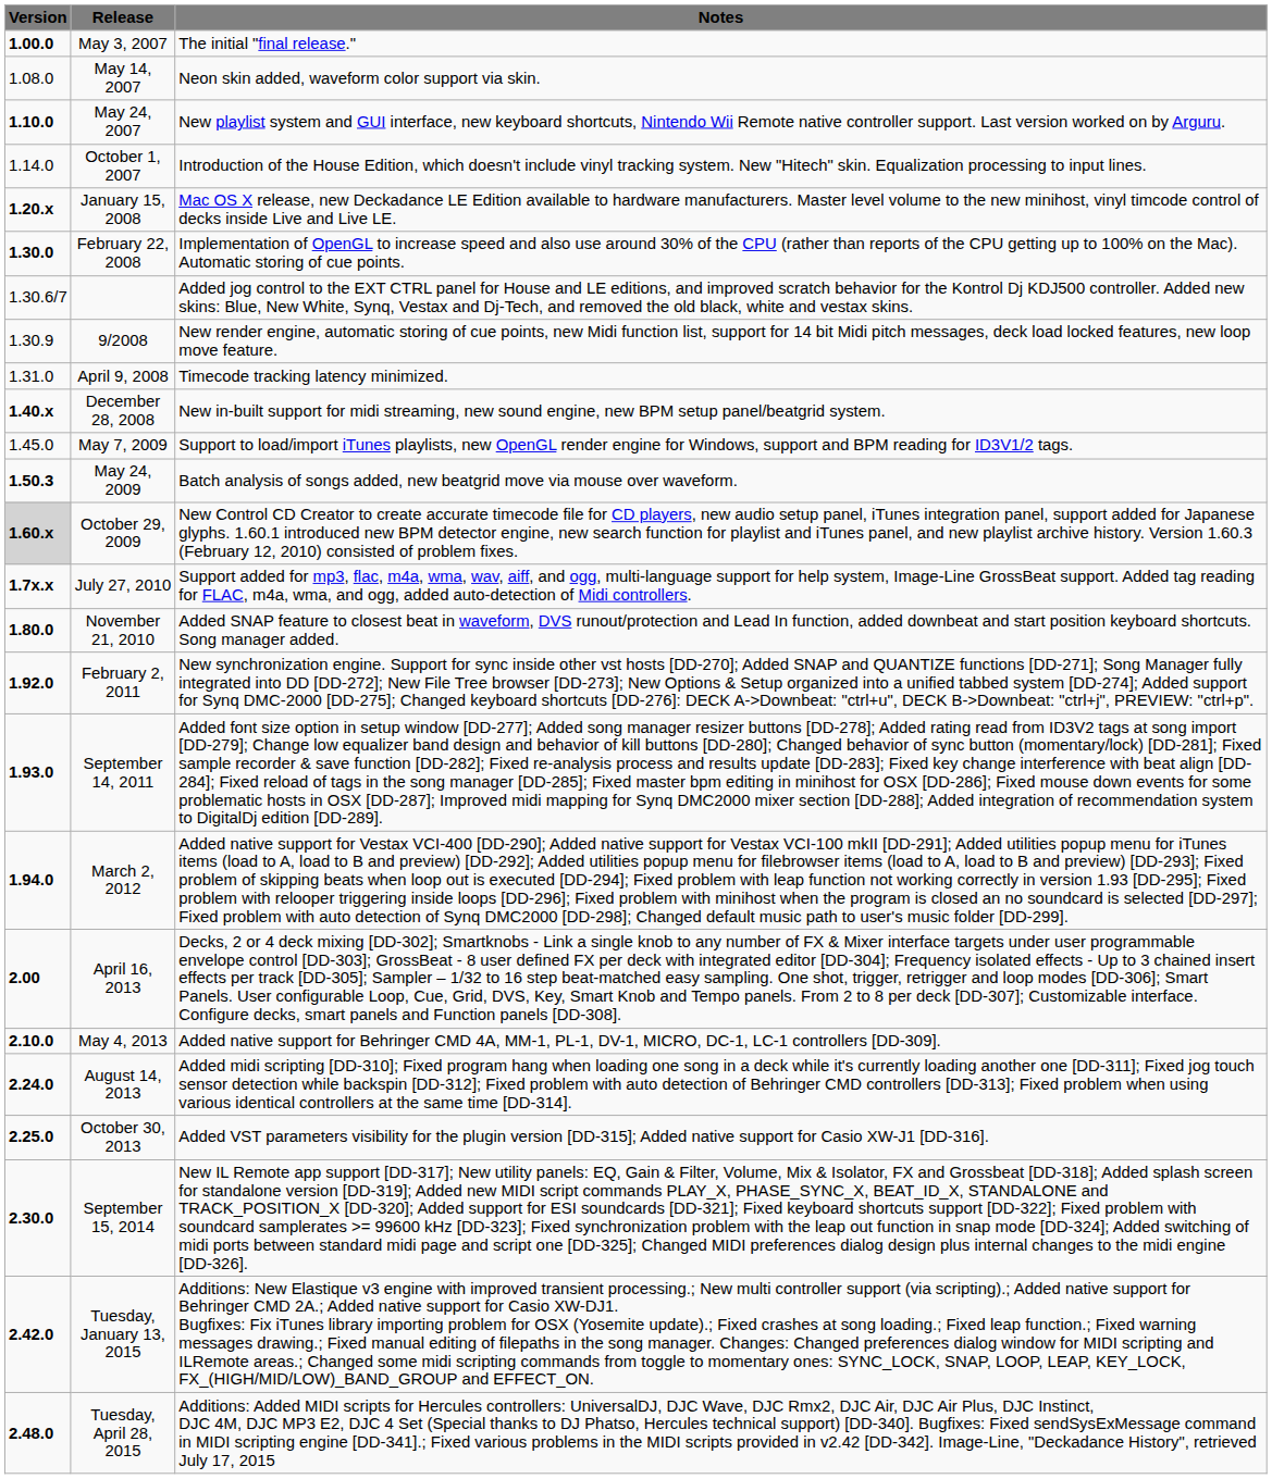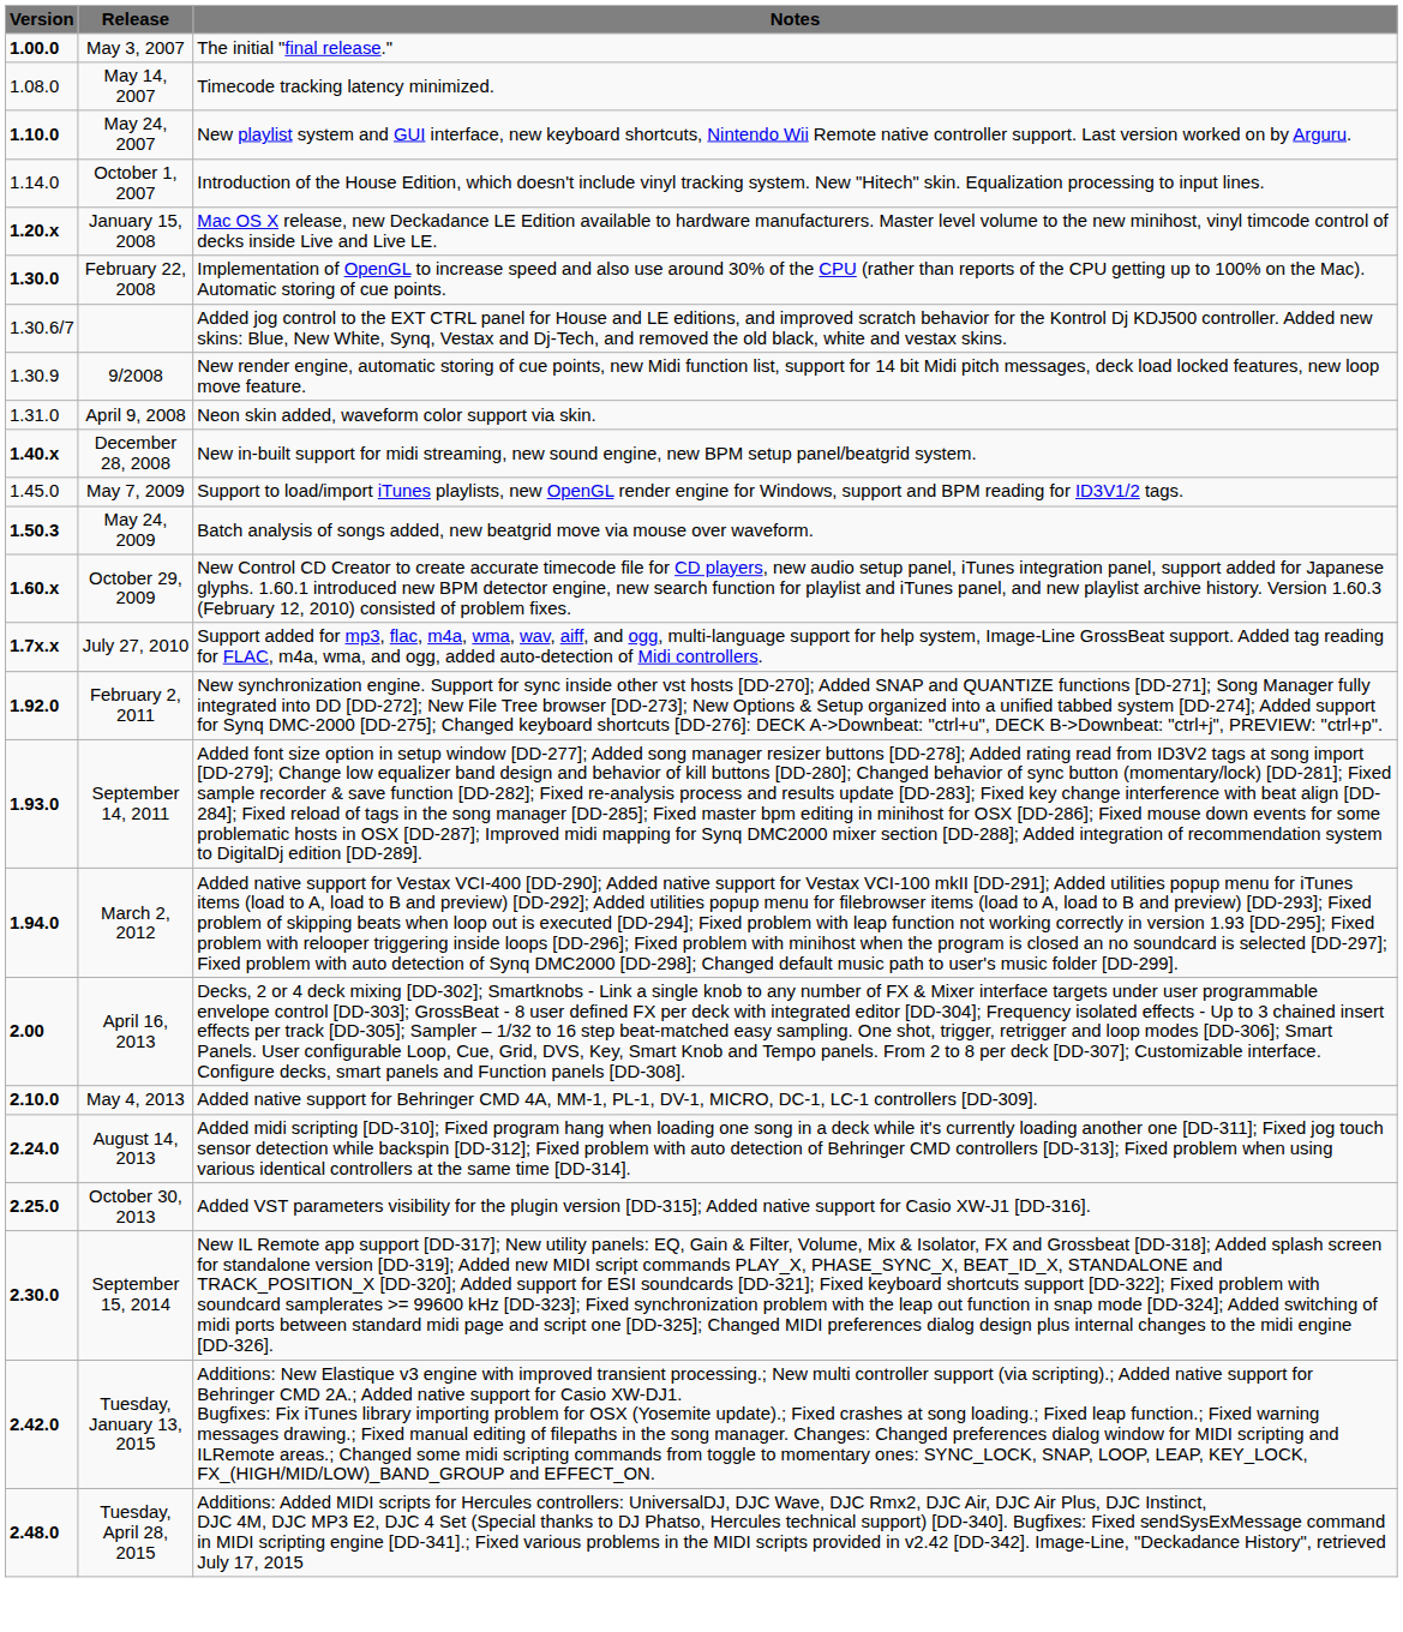May 14, 2007 | Notes: Neon skin added, waveform color support via skin. -> Timecode tracking latency minimized.
April 9, 2008 | Notes: Timecode tracking latency minimized. -> Neon skin added, waveform color support via skin.
October 29, 2009 | Version: lightgrey background -> no background
- row: 1.80.0 | November 21, 2010 | Added SNAP feature to closest beat in waveform, DVS runout/protection and Lead In function, added downbeat and start position keyboard shortcuts. Song manager added.
